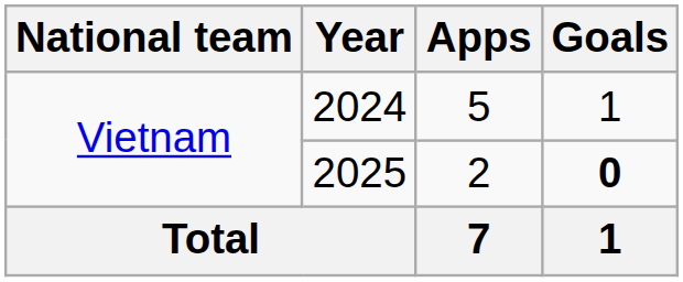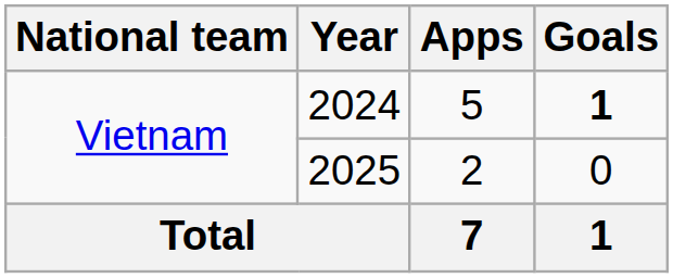2024 | Goals: normal -> bold
2025 | Goals: bold -> normal
